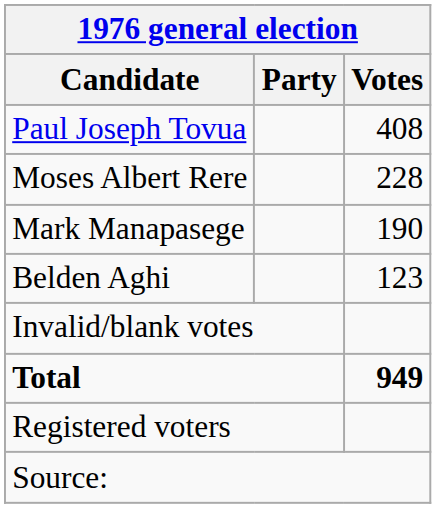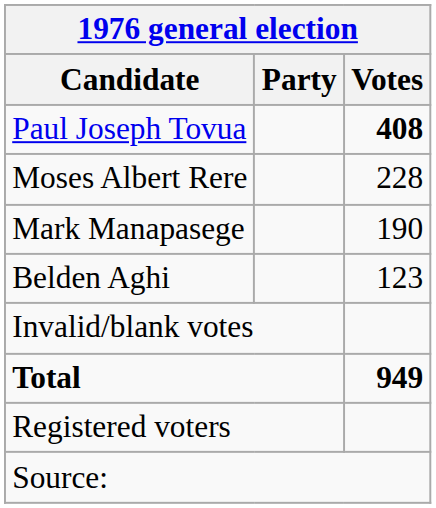Paul Joseph Tovua | Votes: normal -> bold
